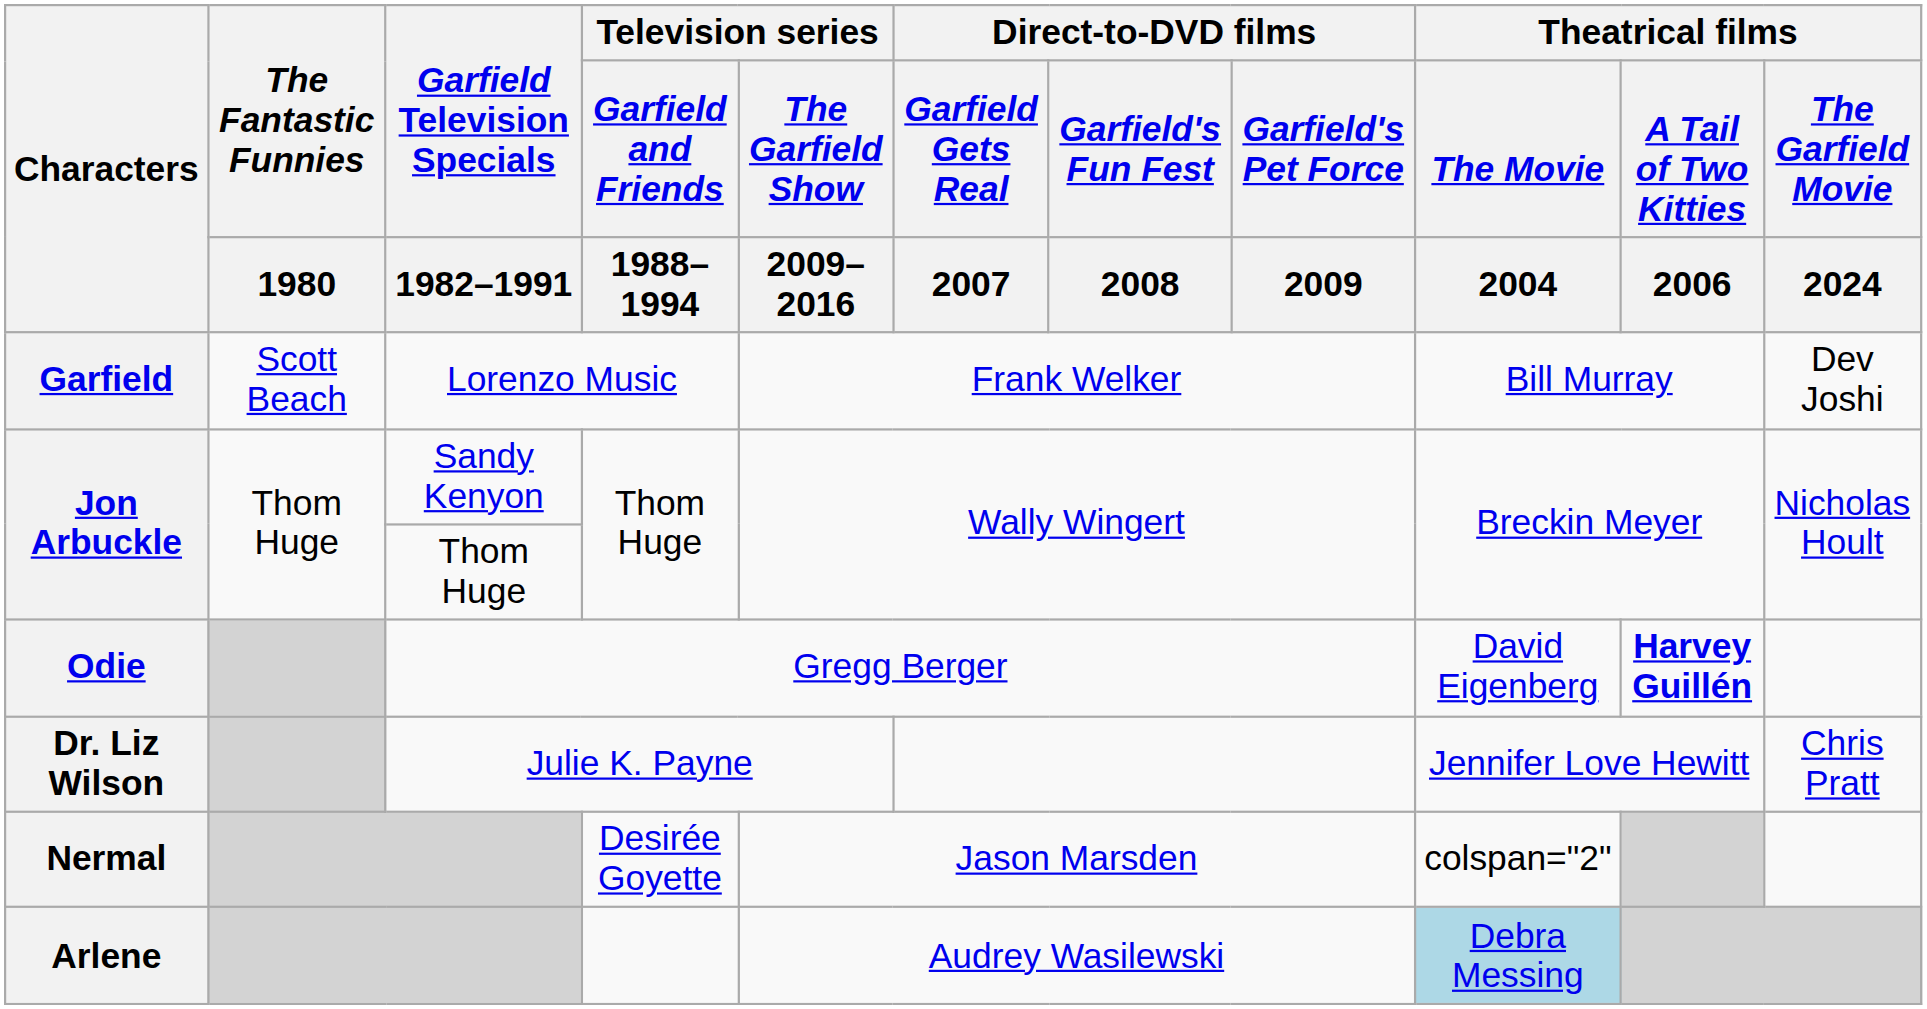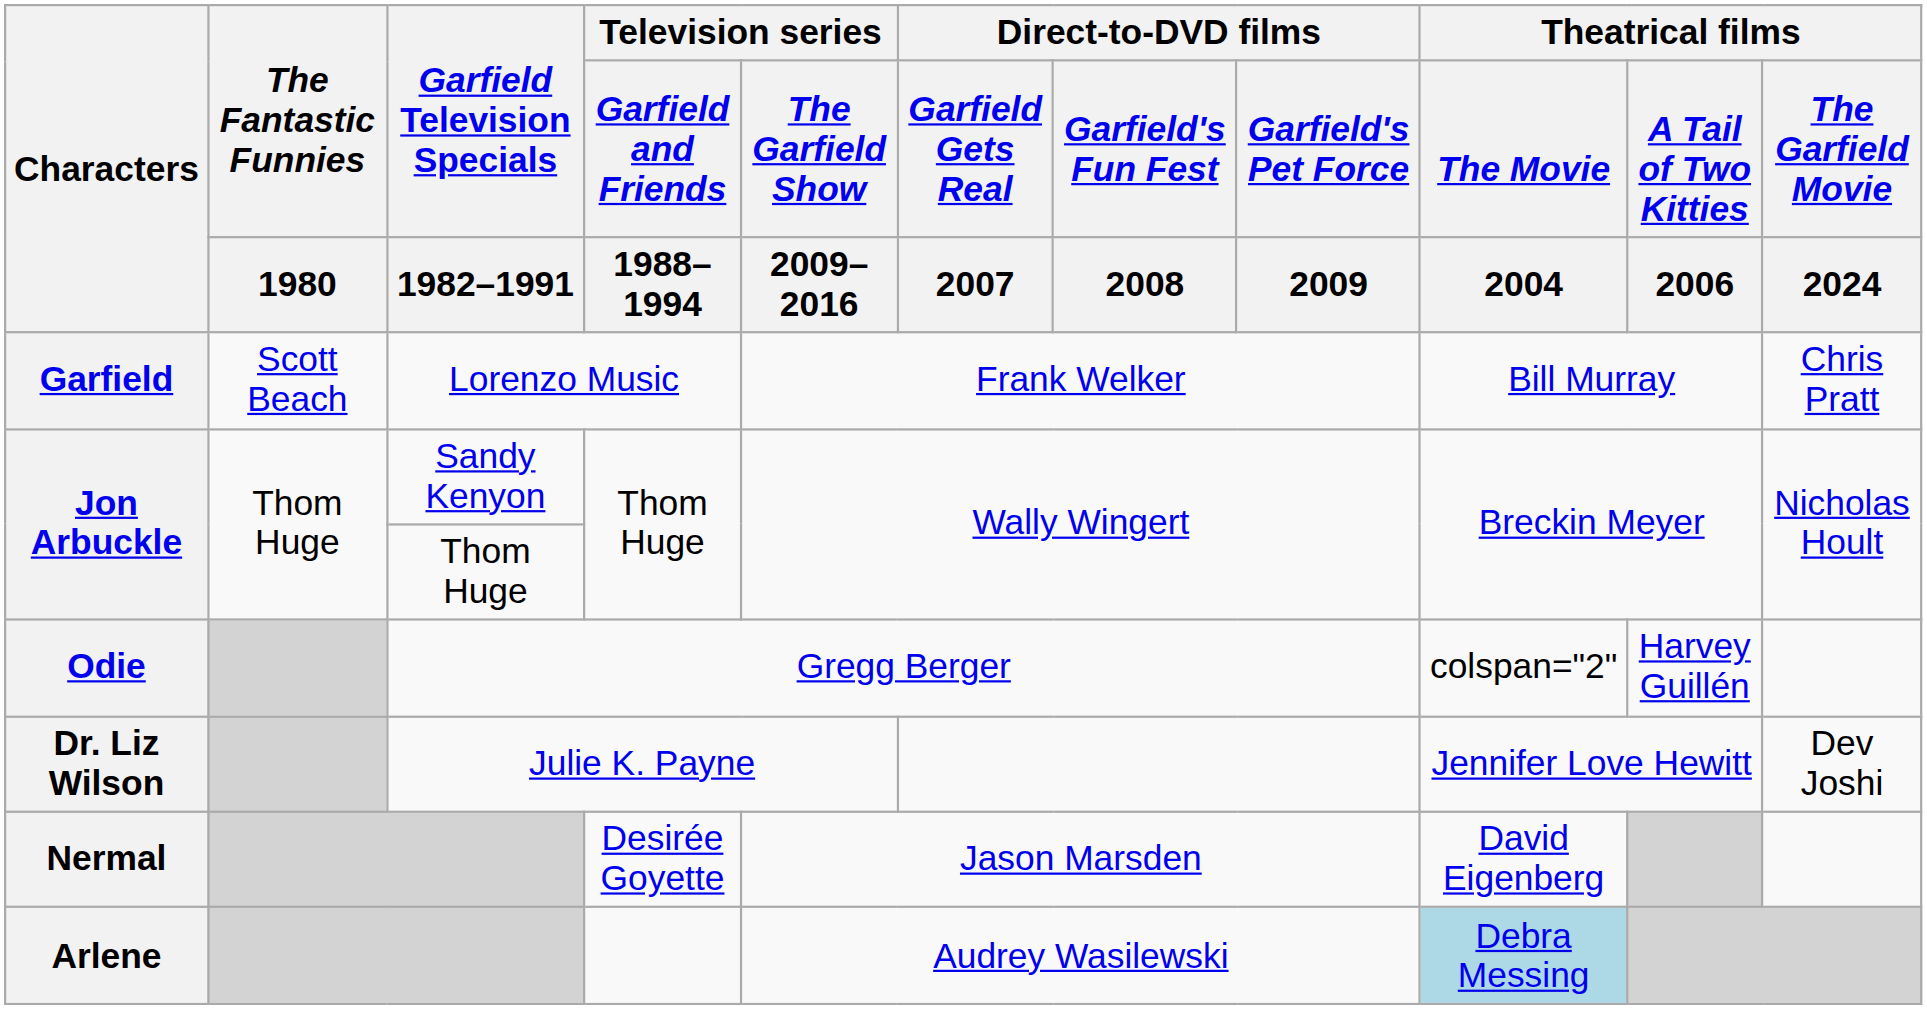Garfield | Theatrical films / The Garfield Movie / 2024: Dev Joshi -> Chris Pratt
Odie | Theatrical films / The Movie / 2004: David Eigenberg -> colspan="2"
Odie | Theatrical films / A Tail of Two Kitties / 2006: bold -> normal
Dr. Liz Wilson | Theatrical films / The Garfield Movie / 2024: Chris Pratt -> Dev Joshi
Nermal | Theatrical films / The Movie / 2004: colspan="2" -> David Eigenberg
